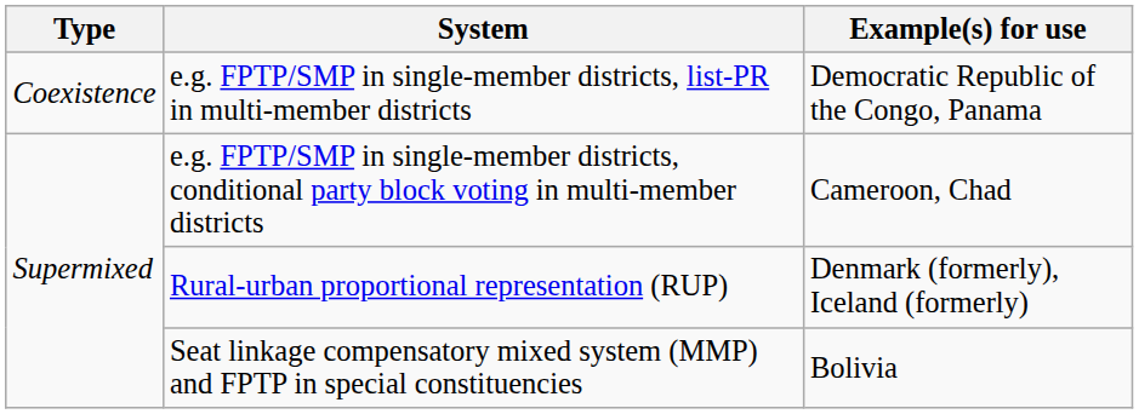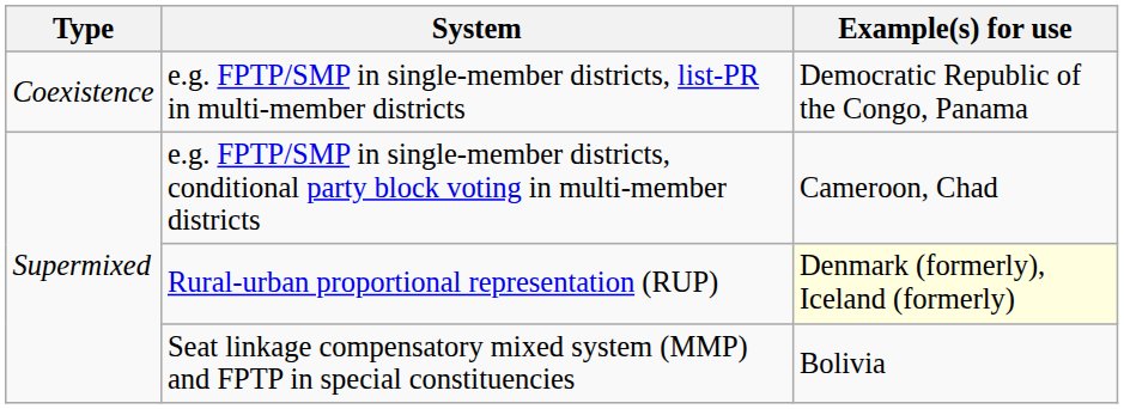Rural-urban proportional representation (RUP) | Example(s) for use: no background -> lightyellow background
